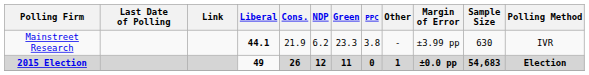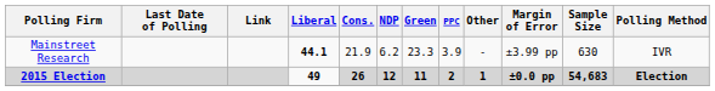Mainstreet Research | PPC: 3.8 -> 3.9
2015 Election | PPC: 0 -> 2
